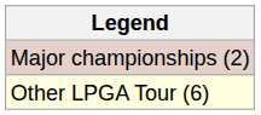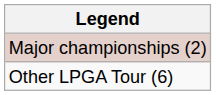row 3 | column 1: lightyellow background -> no background
